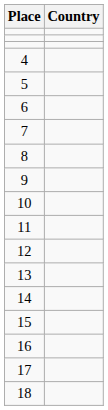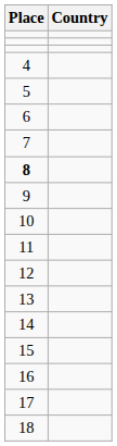row 9 | Place: normal -> bold
